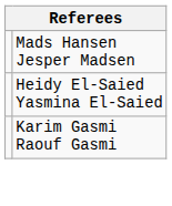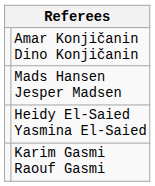+ row: Amar Konjičanin Dino Konjičanin
